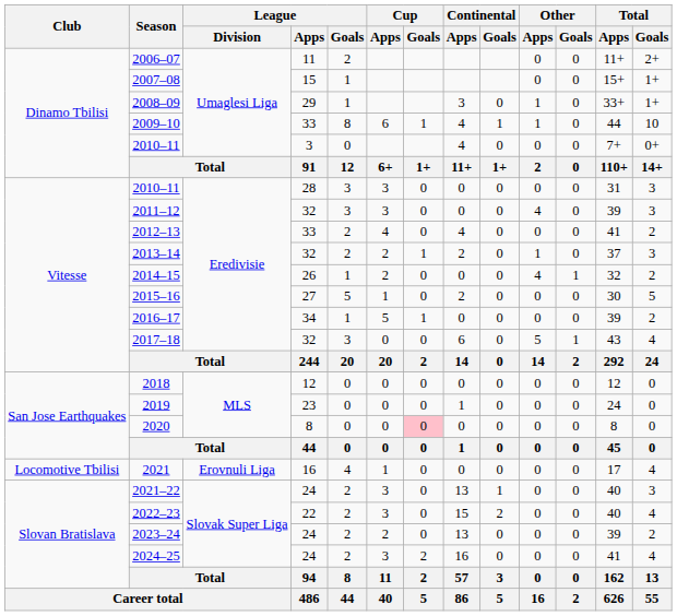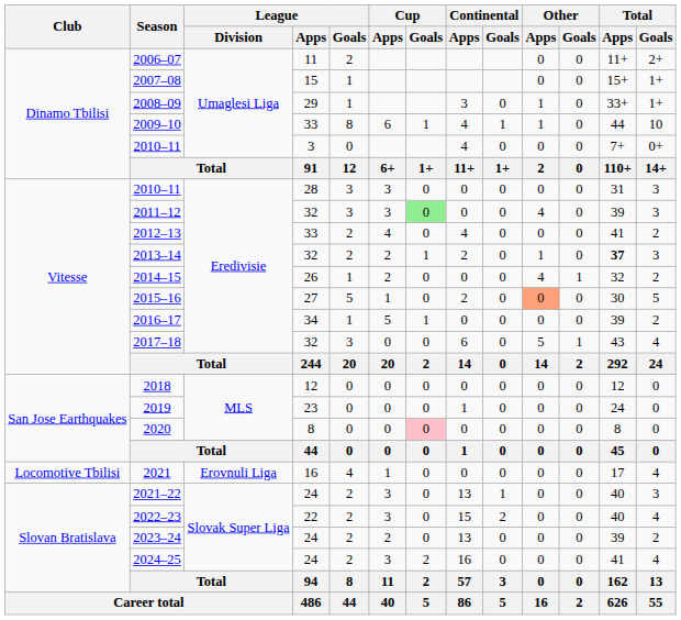2011–12 | Cup / Goals: no background -> lightgreen background
2013–14 | Total / Apps: normal -> bold
2015–16 | Other / Apps: no background -> lightsalmon background
